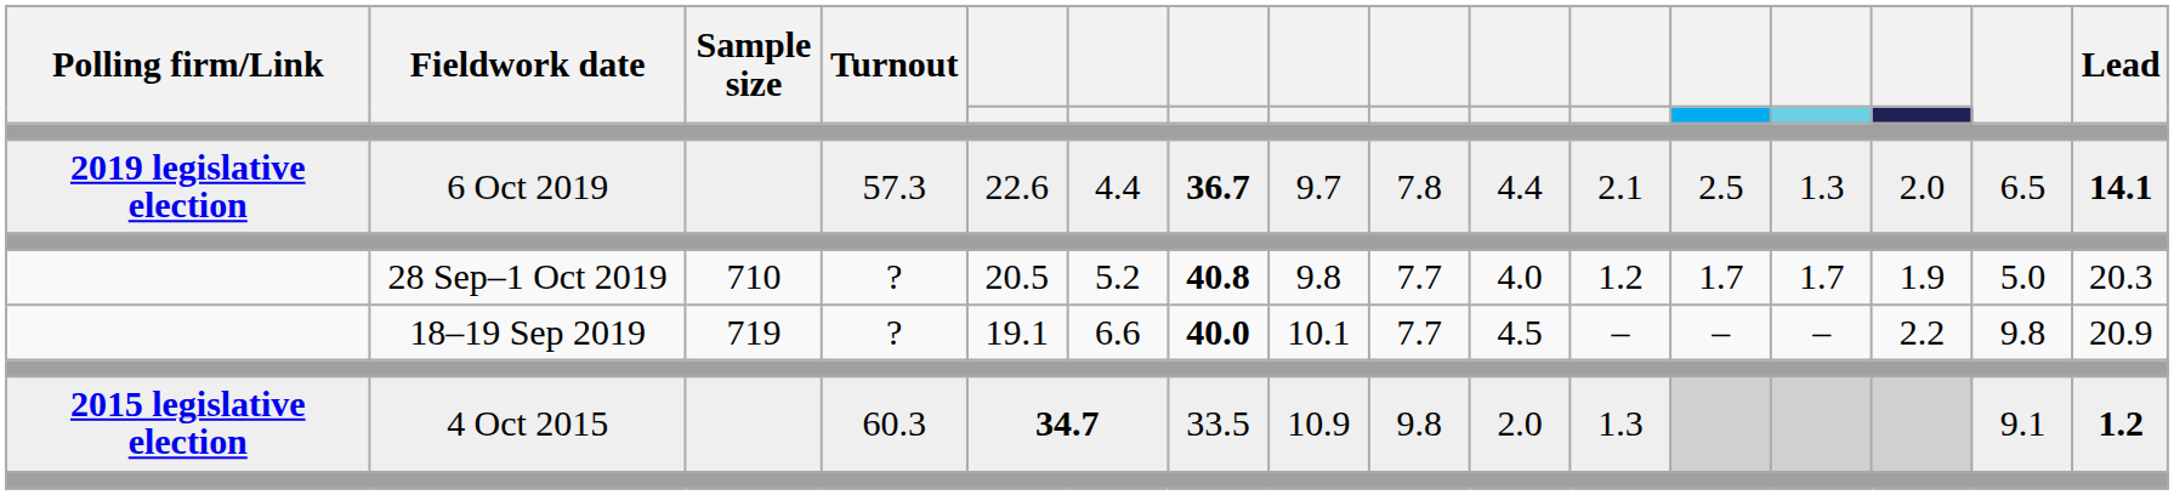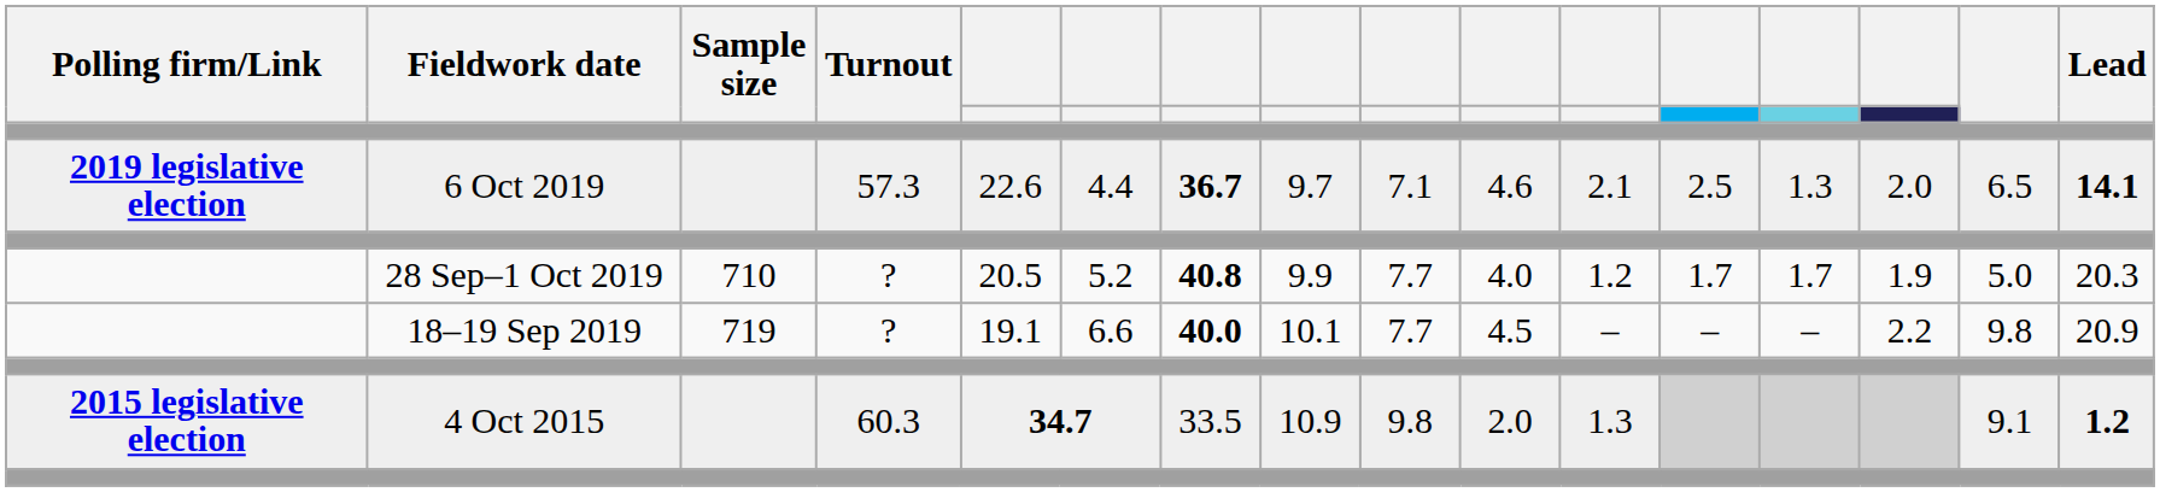6 Oct 2019 | column 9: 7.8 -> 7.1
6 Oct 2019 | column 10: 4.4 -> 4.6
28 Sep–1 Oct 2019 | column 8: 9.8 -> 9.9
